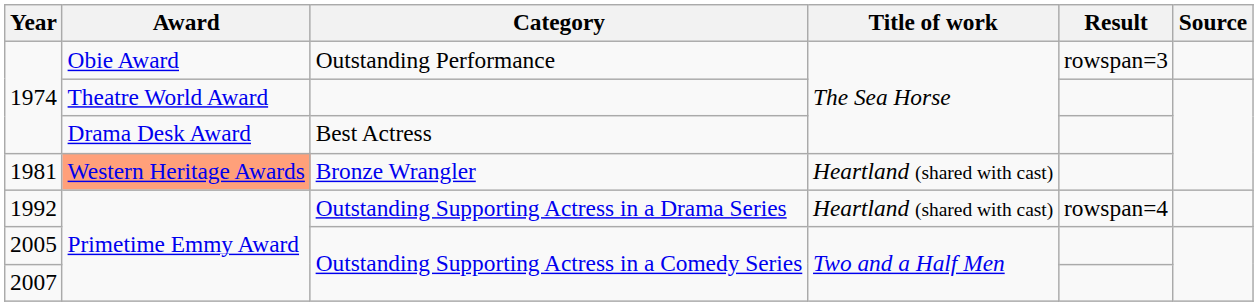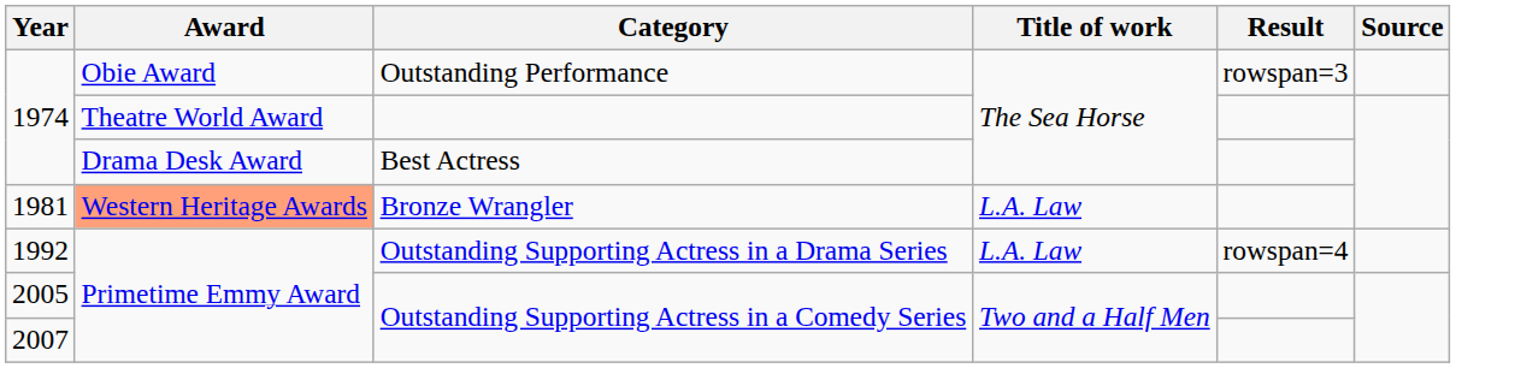Bronze Wrangler | Title of work: Heartland (shared with cast) -> L.A. Law
Outstanding Supporting Actress in a Drama Series | Title of work: Heartland (shared with cast) -> L.A. Law
